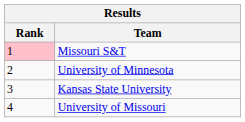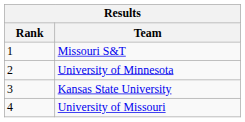Missouri S&T | Rank: pink background -> no background
